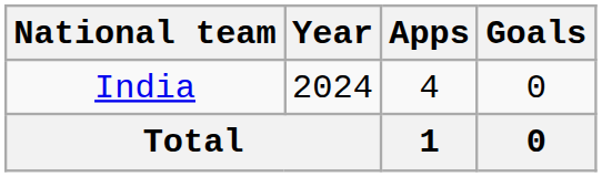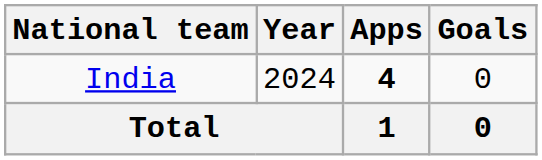India | Apps: normal -> bold
